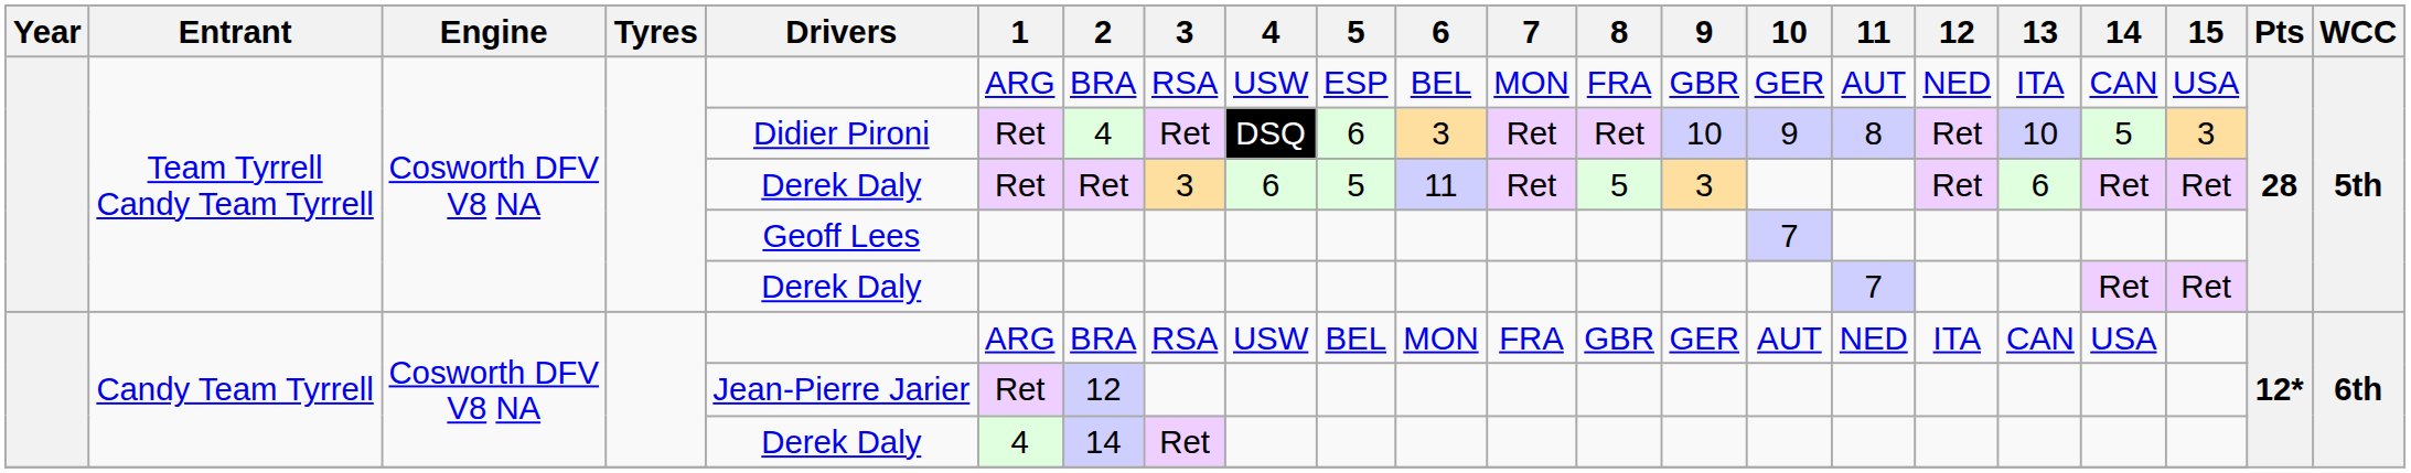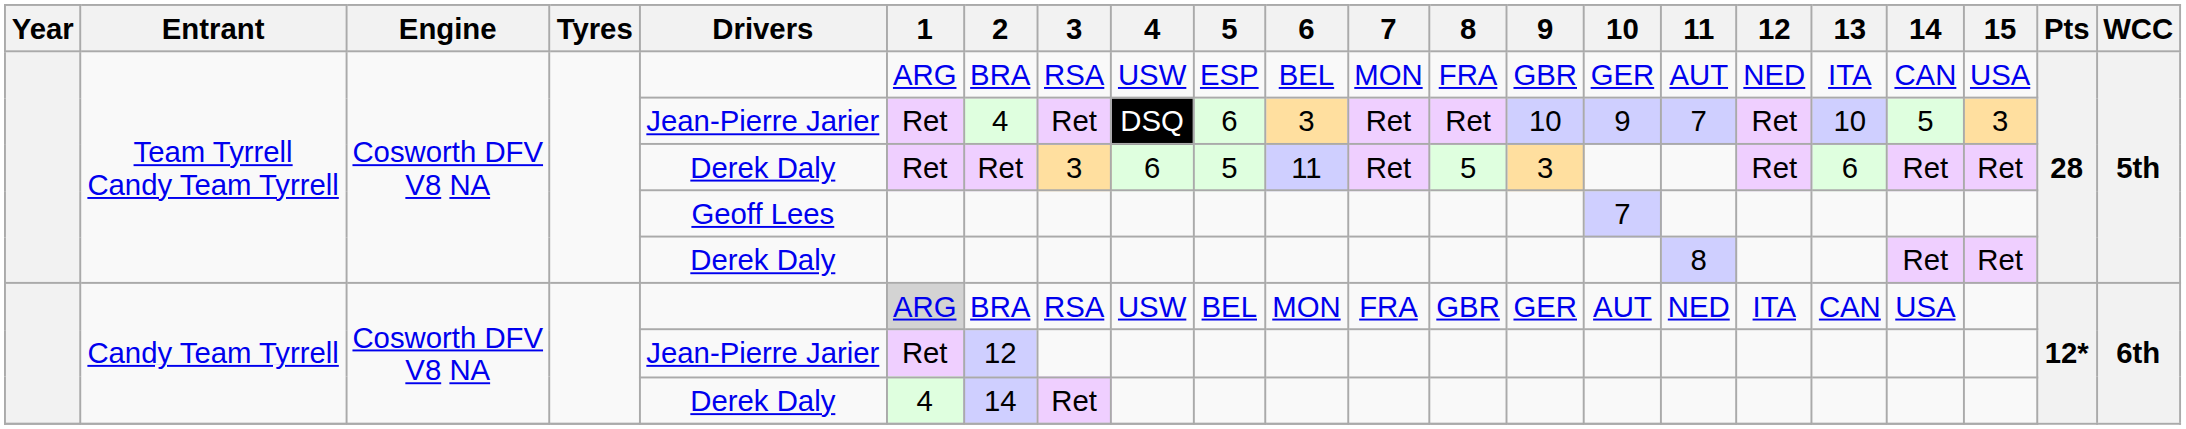row 3 | Drivers: Didier Pironi -> Jean-Pierre Jarier
row 3 | 11: 8 -> 7
row 6 | 11: 7 -> 8
row 7 | 1: no background -> lightgrey background
